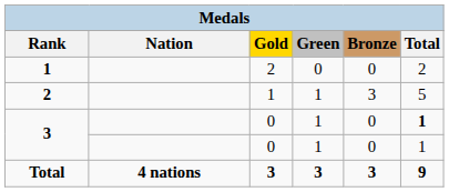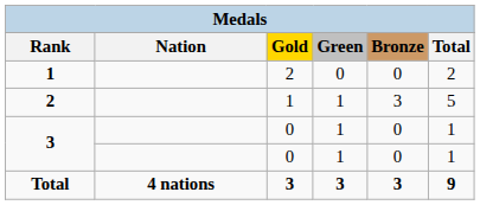row 5 | column 6: bold -> normal
